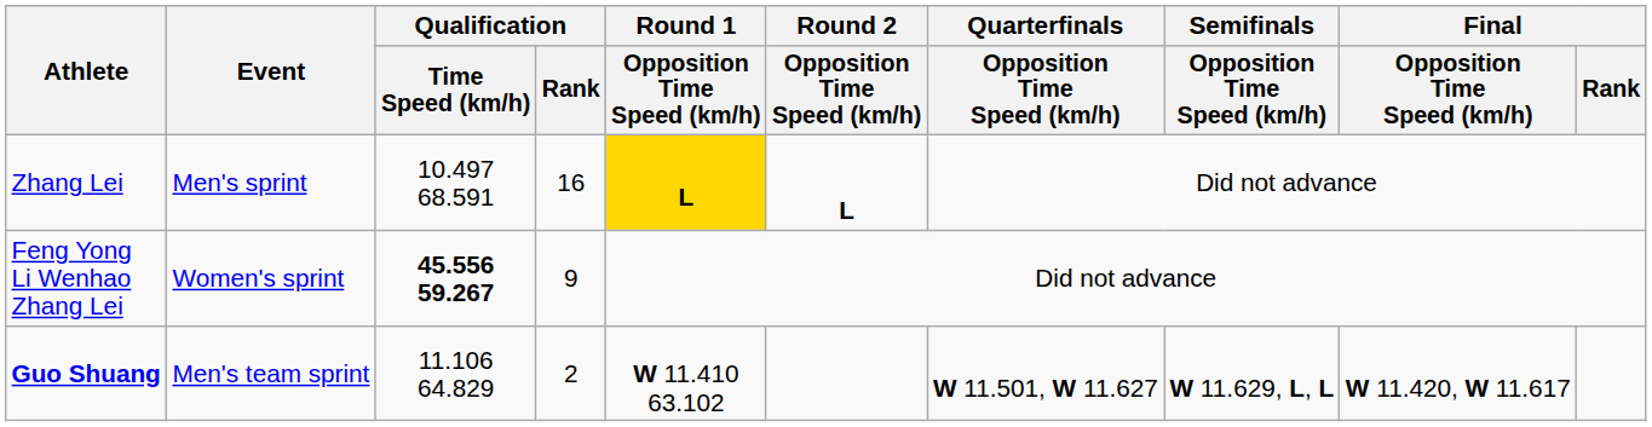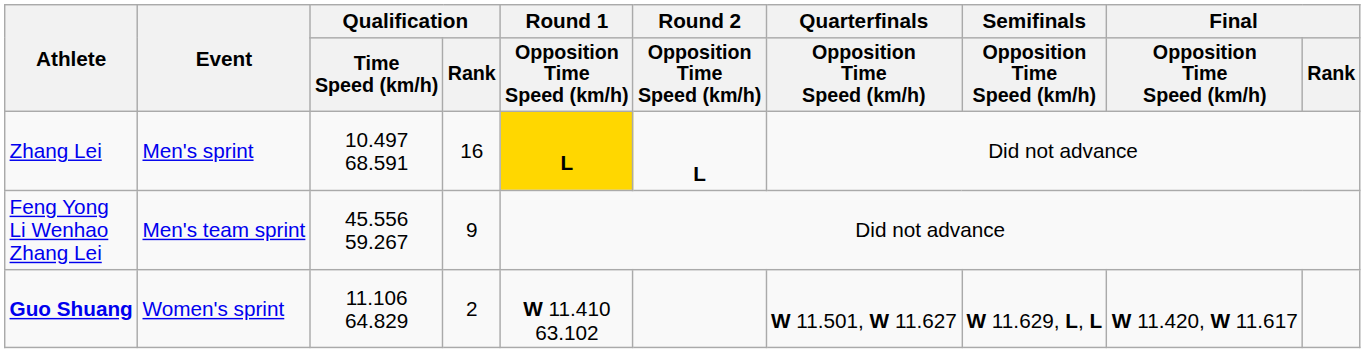Feng Yong Li Wenhao Zhang Lei | Event: Women's sprint -> Men's team sprint
Feng Yong Li Wenhao Zhang Lei | Qualification / Time Speed (km/h): bold -> normal
Guo Shuang | Event: Men's team sprint -> Women's sprint
